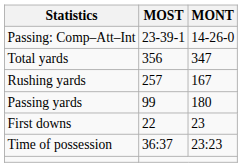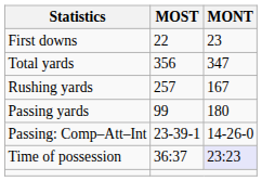rows swapped: First downs <-> Passing: Comp–Att–Int
Time of possession | MONT: no background -> lavender background
